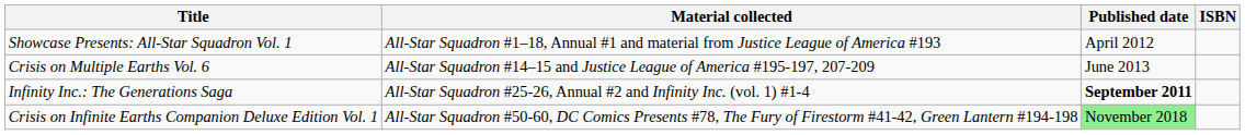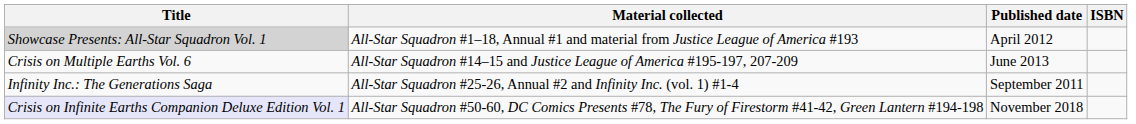row 2 | Title: no background -> lightgrey background
row 4 | Published date: bold -> normal
row 5 | Title: no background -> lavender background
row 5 | Published date: lightgreen background -> no background
